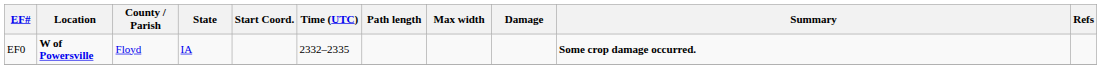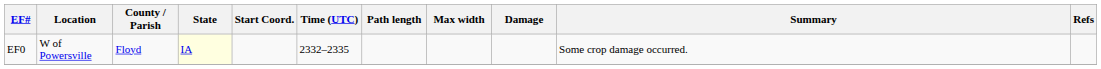EF0 | Location: bold -> normal
EF0 | State: no background -> lightyellow background
EF0 | Summary: bold -> normal
